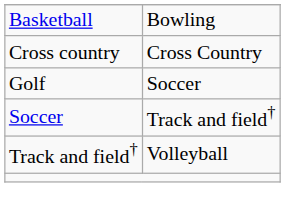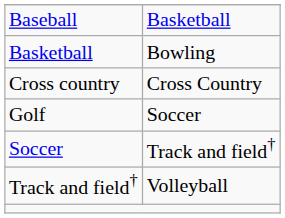+ row: Baseball | Basketball
